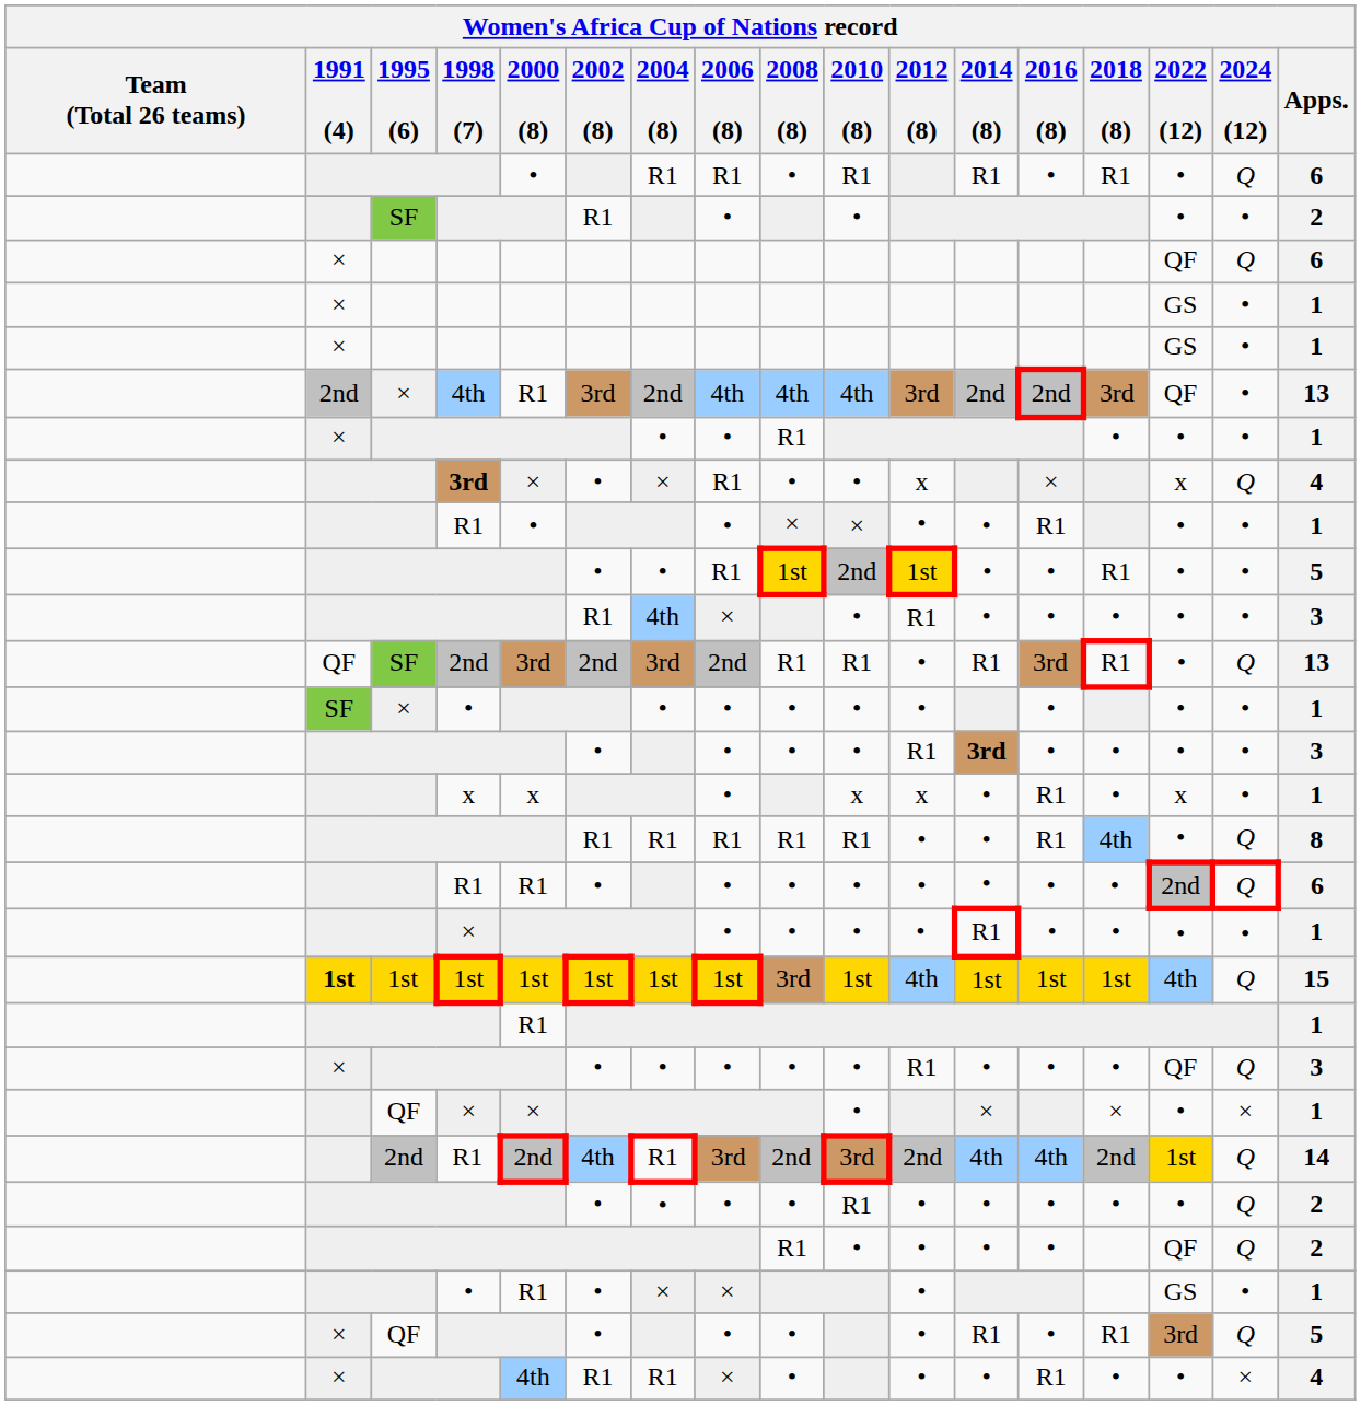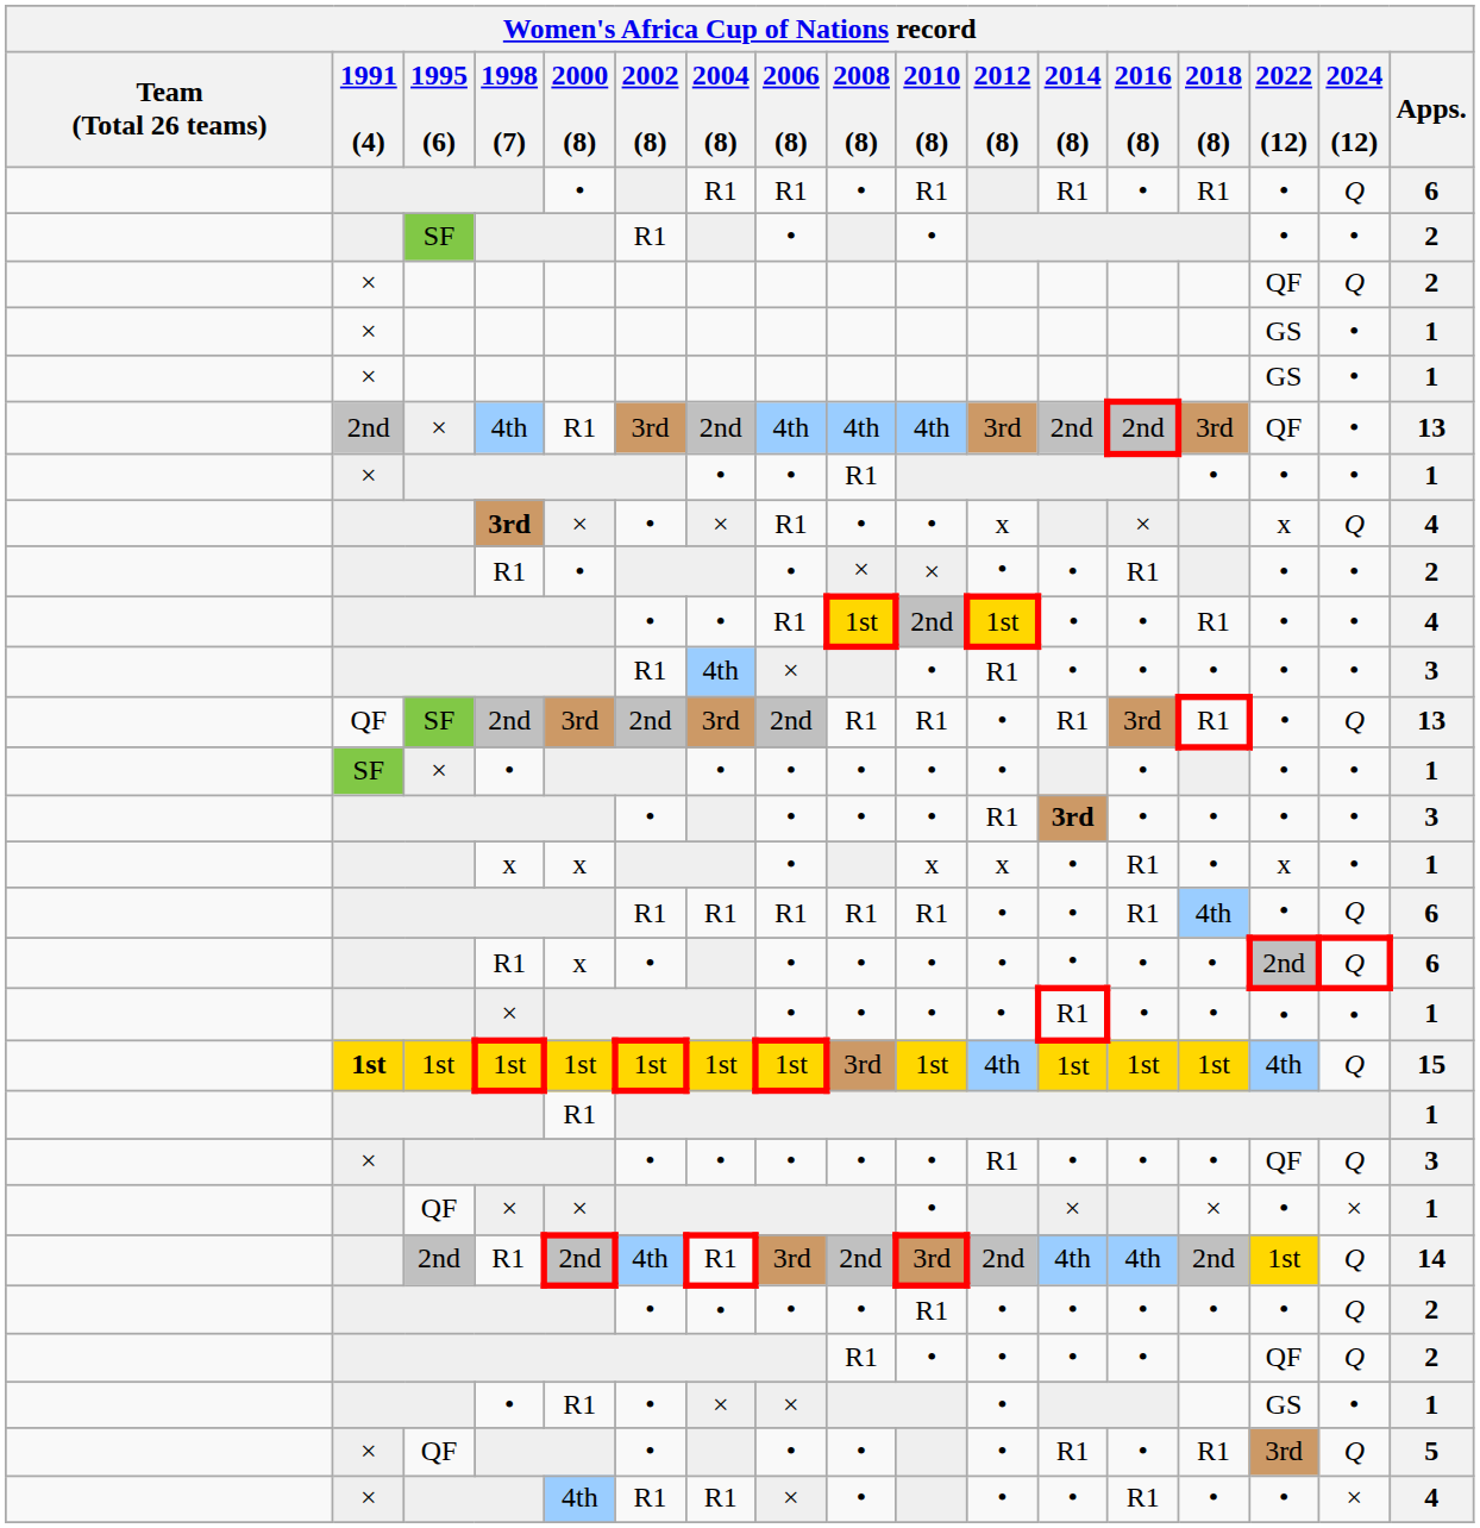row 5 | Apps.: 6 -> 2
row 11 | Apps.: 1 -> 2
row 12 | Apps.: 5 -> 4
row 18 | Apps.: 8 -> 6
row 19 | 2000 (8): R1 -> x
